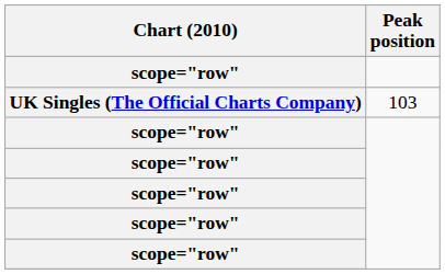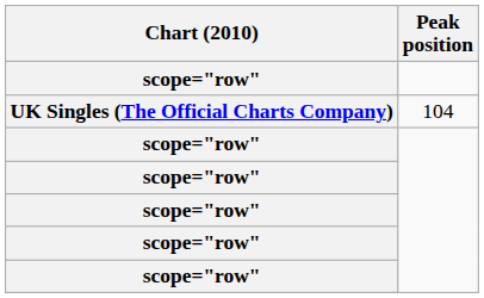UK Singles (The Official Charts Company) | Peak position: 103 -> 104
